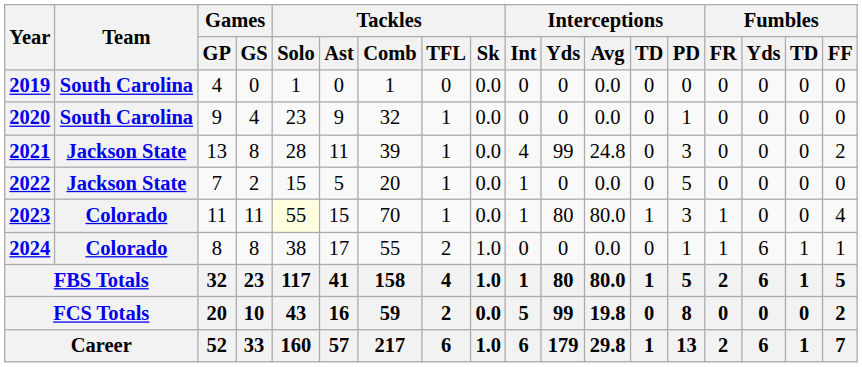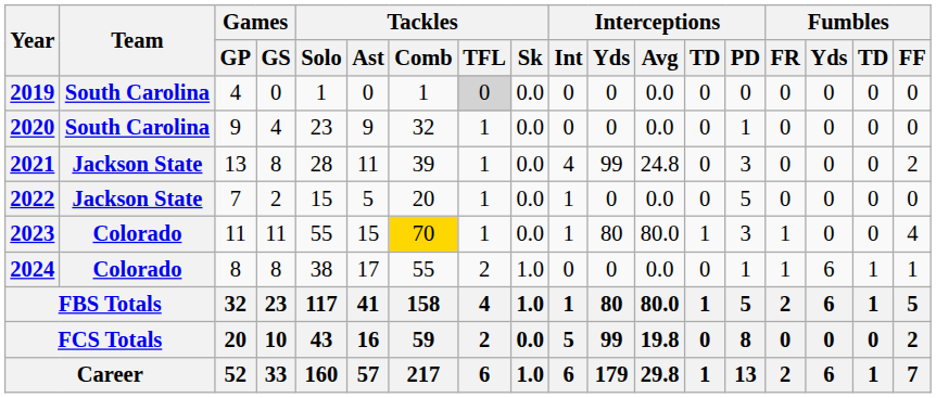2019 | Tackles / TFL: no background -> lightgrey background
2023 | Tackles / Solo: lightyellow background -> no background
2023 | Tackles / Comb: no background -> gold background
